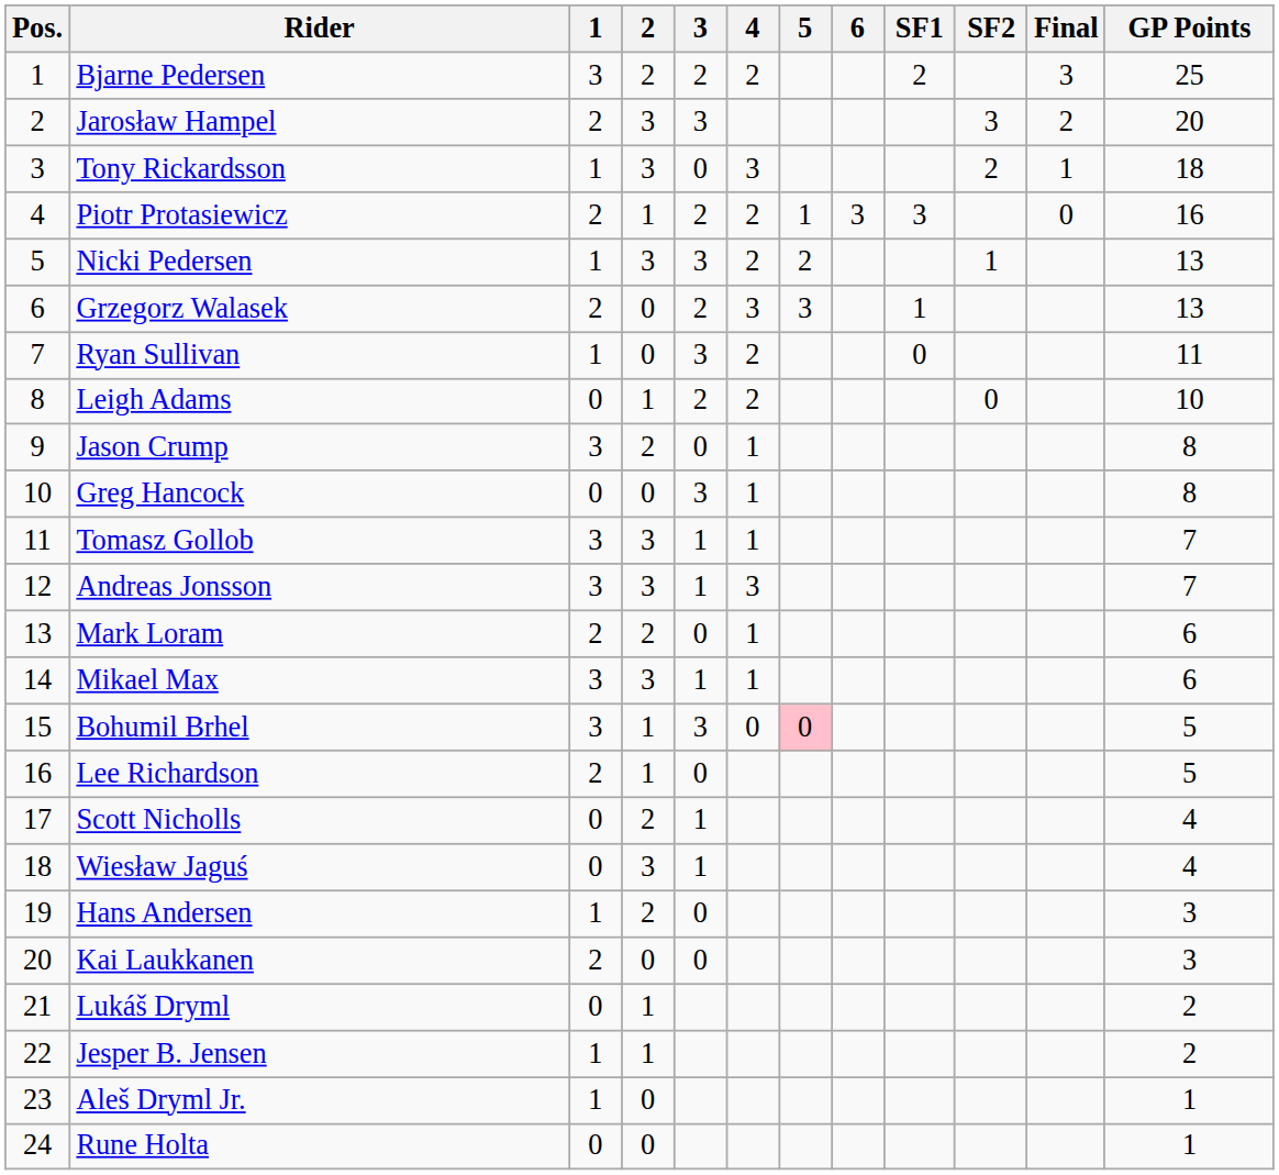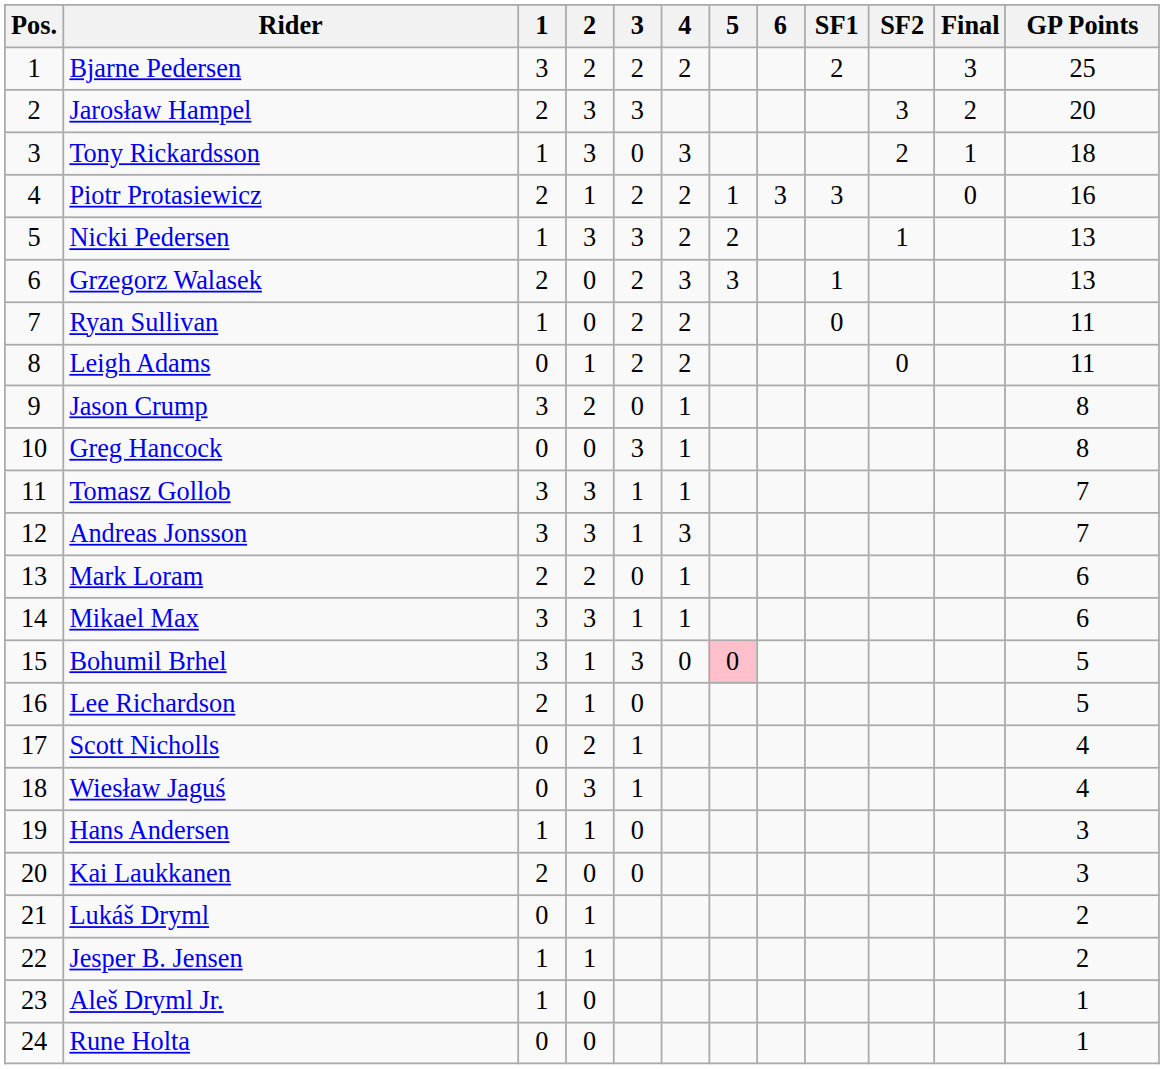Ryan Sullivan | 3: 3 -> 2
Leigh Adams | GP Points: 10 -> 11
Hans Andersen | 2: 2 -> 1
